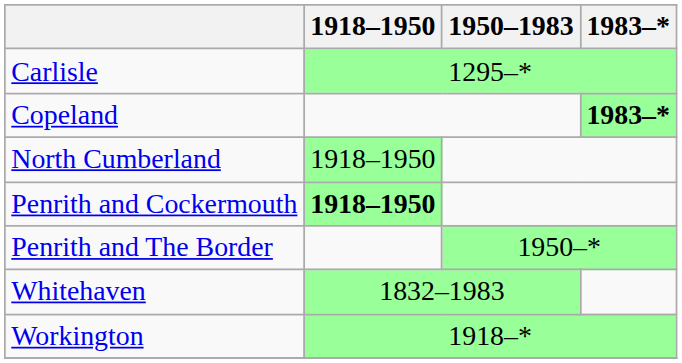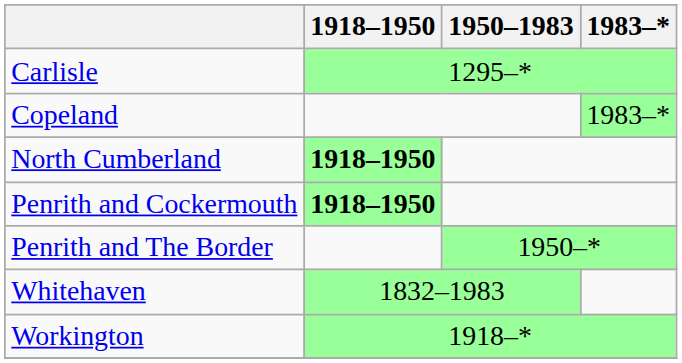Copeland | 1983–*: bold -> normal
North Cumberland | 1918–1950: normal -> bold
